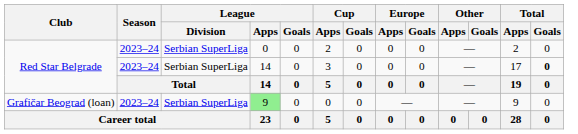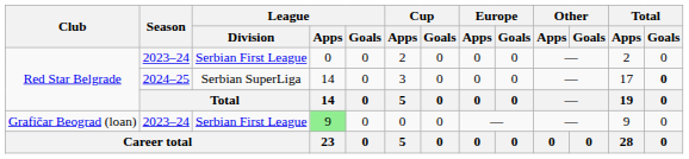row 3 | League / Division: Serbian SuperLiga -> Serbian First League
row 4 | Season: 2023–24 -> 2024–25
row 6 | League / Division: Serbian SuperLiga -> Serbian First League
